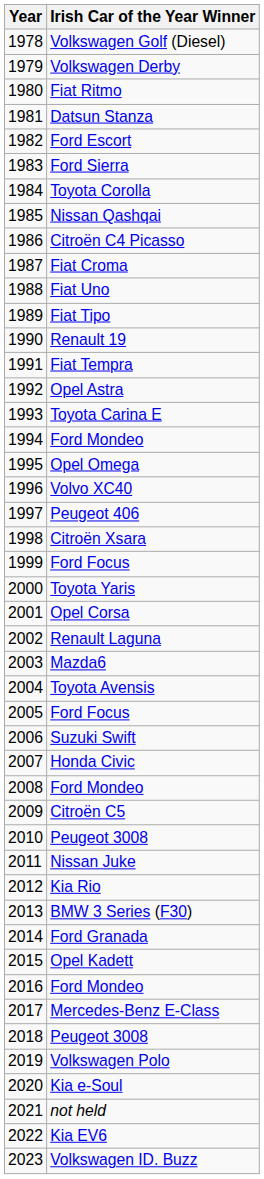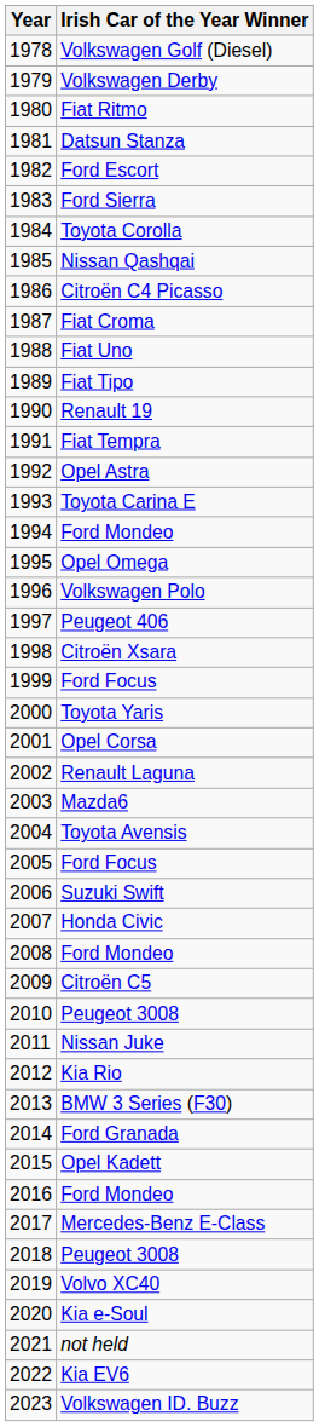row 20 | Irish Car of the Year Winner: Volvo XC40 -> Volkswagen Polo
row 43 | Irish Car of the Year Winner: Volkswagen Polo -> Volvo XC40
